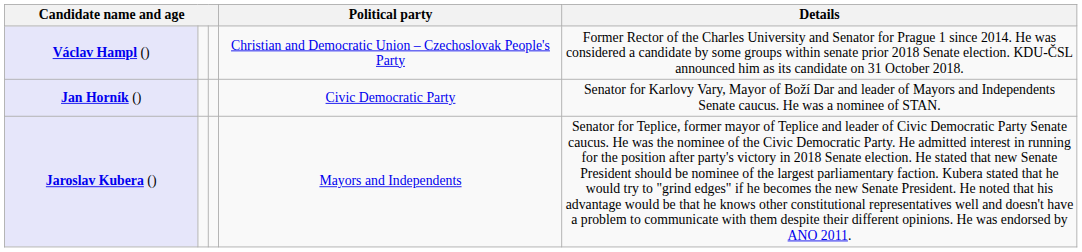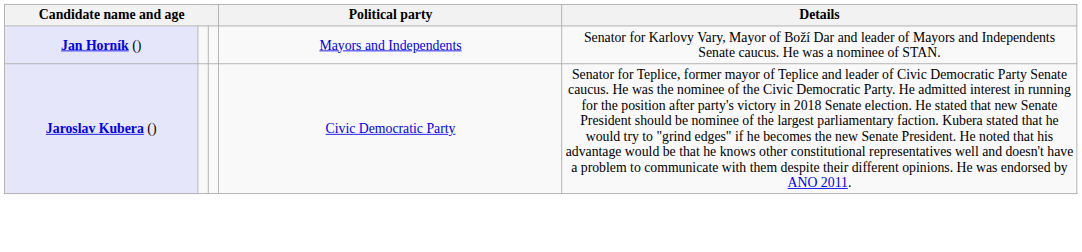- row: Václav Hampl () | Christian and Democratic Union – Czechoslovak People's Party | Former Rector of the Charles University and Senator for Prague 1 since 2014. He was considered a candidate by some groups within senate prior 2018 Senate election. KDU-ČSL announced him as its candidate on 31 October 2018.
Jan Horník () | Political party: Civic Democratic Party -> Mayors and Independents
Jaroslav Kubera () | Political party: Mayors and Independents -> Civic Democratic Party
